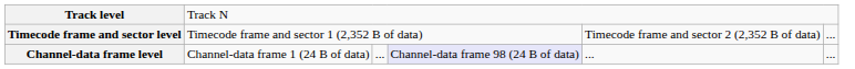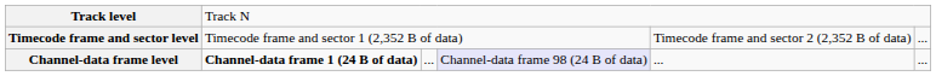Channel-data frame level | column 2: normal -> bold
